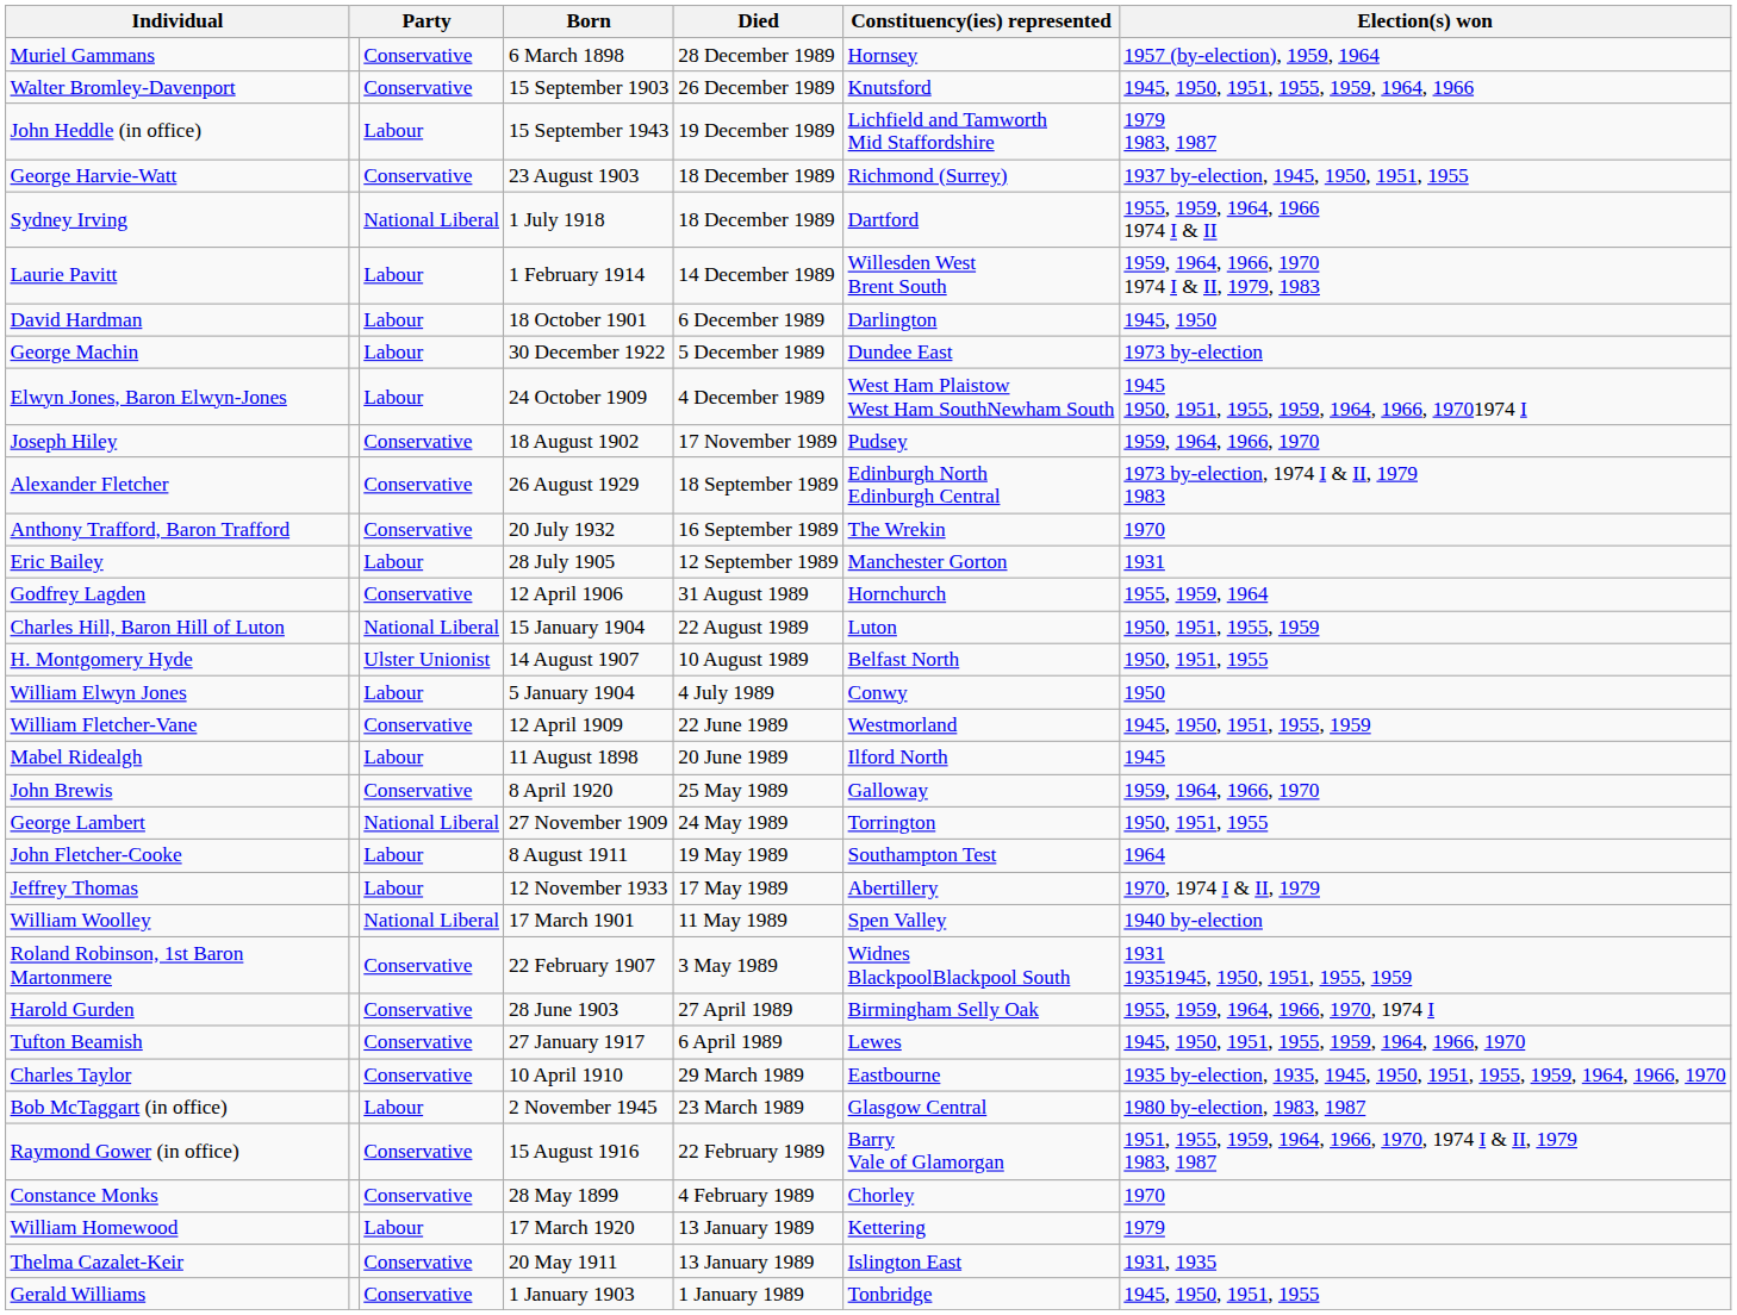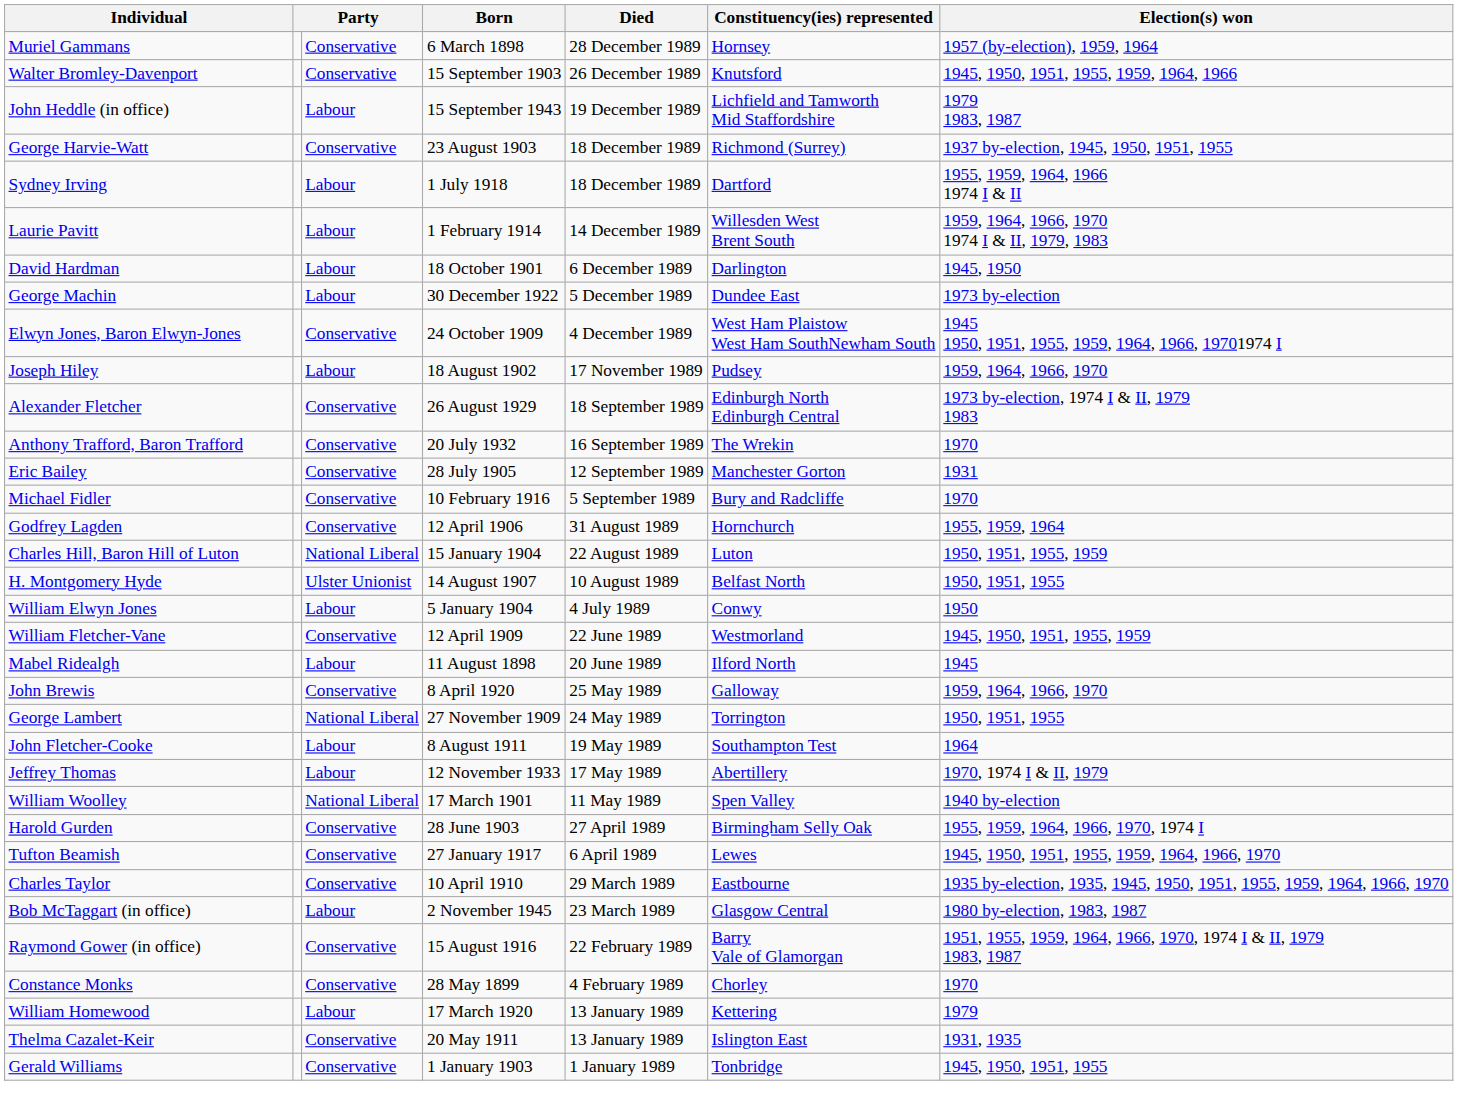Sydney Irving | column 3: National Liberal -> Labour
Elwyn Jones, Baron Elwyn-Jones | column 3: Labour -> Conservative
Joseph Hiley | column 3: Conservative -> Labour
Eric Bailey | column 3: Labour -> Conservative
+ row: Michael Fidler | Conservative | 10 February 1916 | 5 September 1989 | Bury and Radcliffe | 1970
- row: Roland Robinson, 1st Baron Martonmere | Conservative | 22 February 1907 | 3 May 1989 | Widnes BlackpoolBlackpool South | 1931 19351945, 1950, 1951, 1955, 1959
